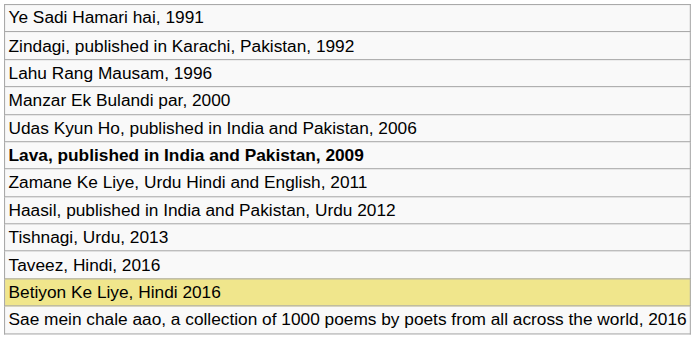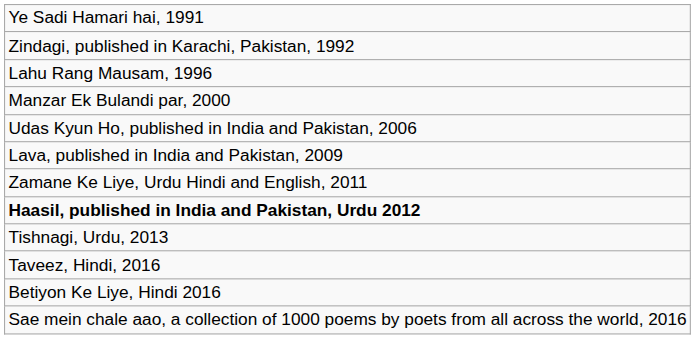row 6 | column 1: bold -> normal
row 8 | column 1: normal -> bold
row 11 | column 1: khaki background -> no background
